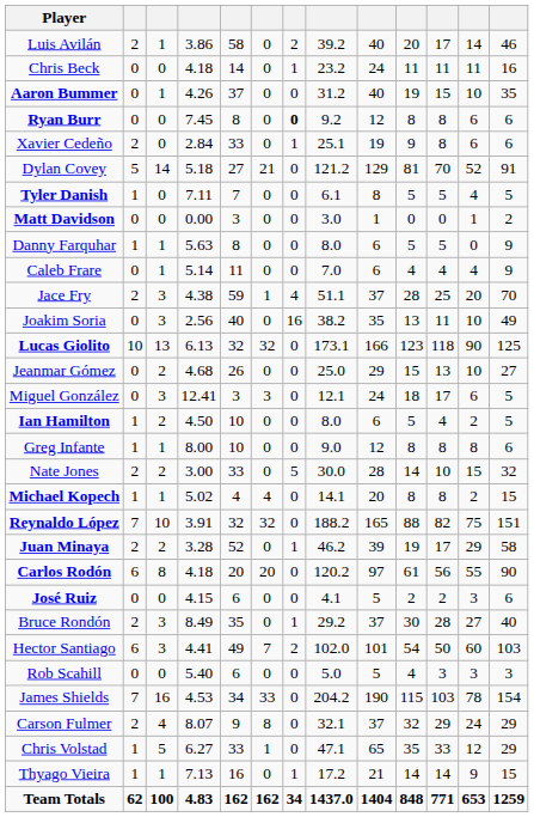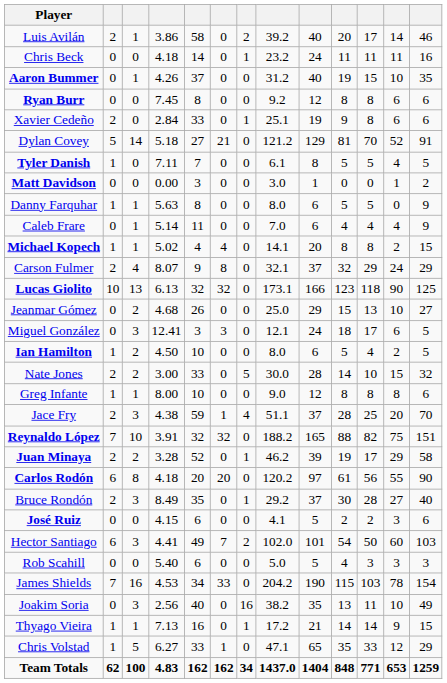Ryan Burr | column 7: bold -> normal
rows swapped: Jace Fry <-> Michael Kopech
rows swapped: Carson Fulmer <-> Joakim Soria
rows swapped: Greg Infante <-> Nate Jones
rows swapped: Bruce Rondón <-> José Ruiz
rows swapped: Thyago Vieira <-> Chris Volstad
